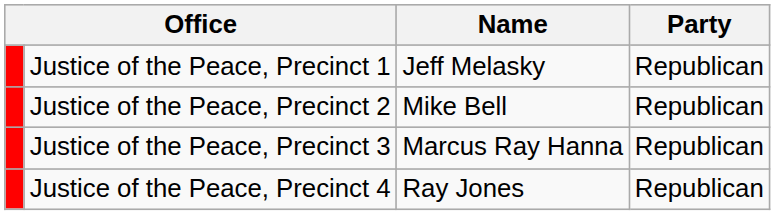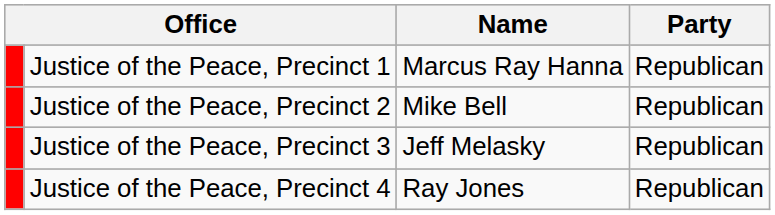Justice of the Peace, Precinct 1 | Name: Jeff Melasky -> Marcus Ray Hanna
Justice of the Peace, Precinct 3 | Name: Marcus Ray Hanna -> Jeff Melasky
